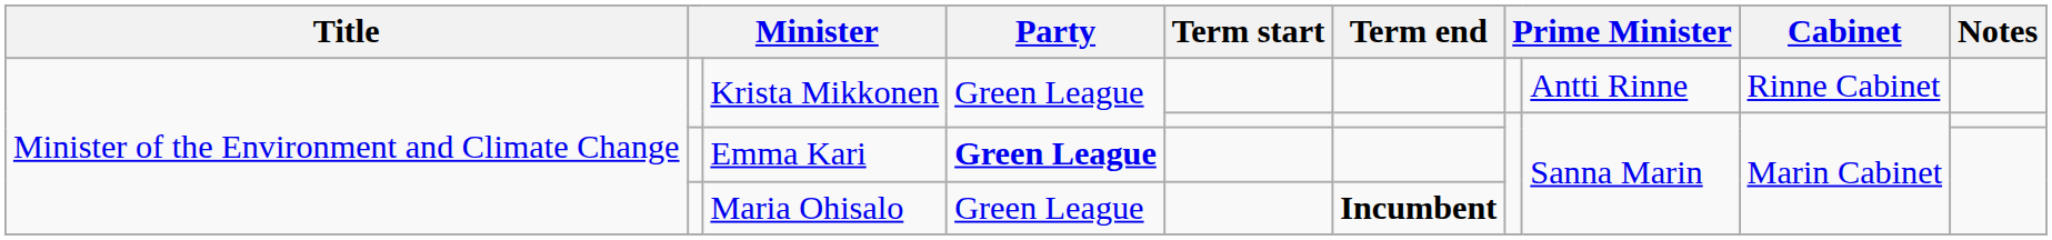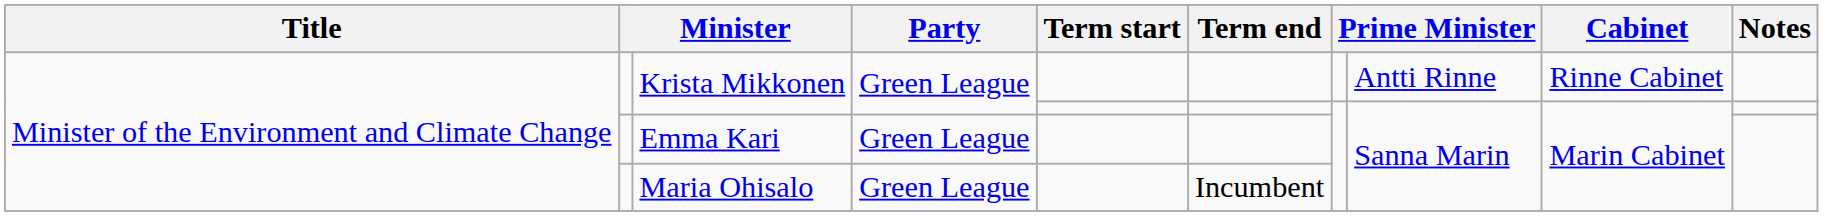Emma Kari | Party: bold -> normal
Maria Ohisalo | Term end: bold -> normal
